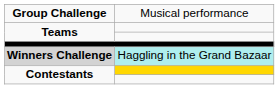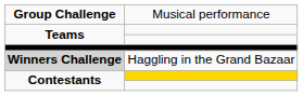row 5 | column 2: paleturquoise background -> no background
